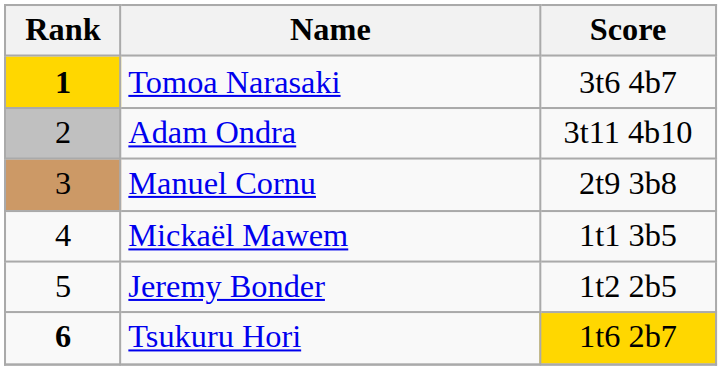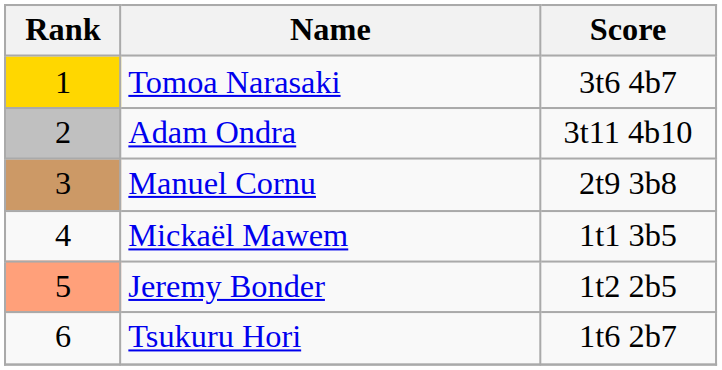Tomoa Narasaki | Rank: bold -> normal
Jeremy Bonder | Rank: no background -> lightsalmon background
Tsukuru Hori | Rank: bold -> normal
Tsukuru Hori | Score: gold background -> no background
